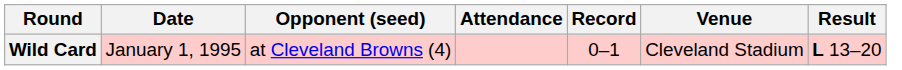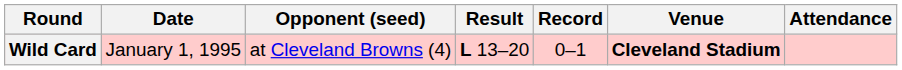columns swapped: Result <-> Attendance
Wild Card | Venue: normal -> bold
